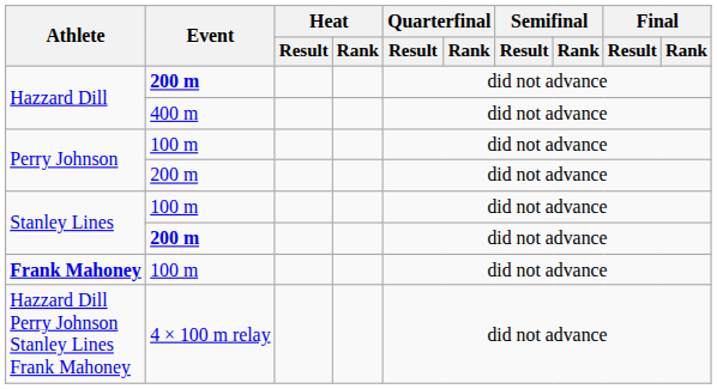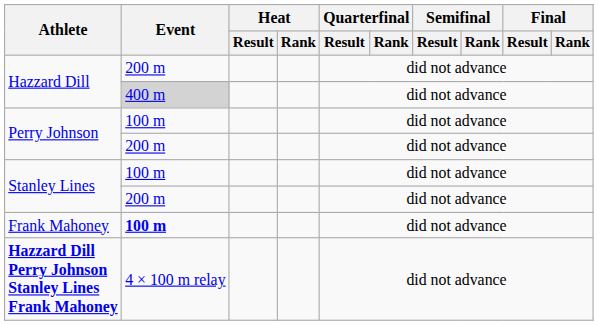Hazzard Dill / 200 m | Event: bold -> normal
Hazzard Dill / 400 m | Event: no background -> lightgrey background
Stanley Lines / 200 m | Event: bold -> normal
Frank Mahoney | Athlete: bold -> normal
Frank Mahoney | Event: normal -> bold
Hazzard Dill Perry Johnson Stanley Lines Frank Mahoney | Athlete: normal -> bold
